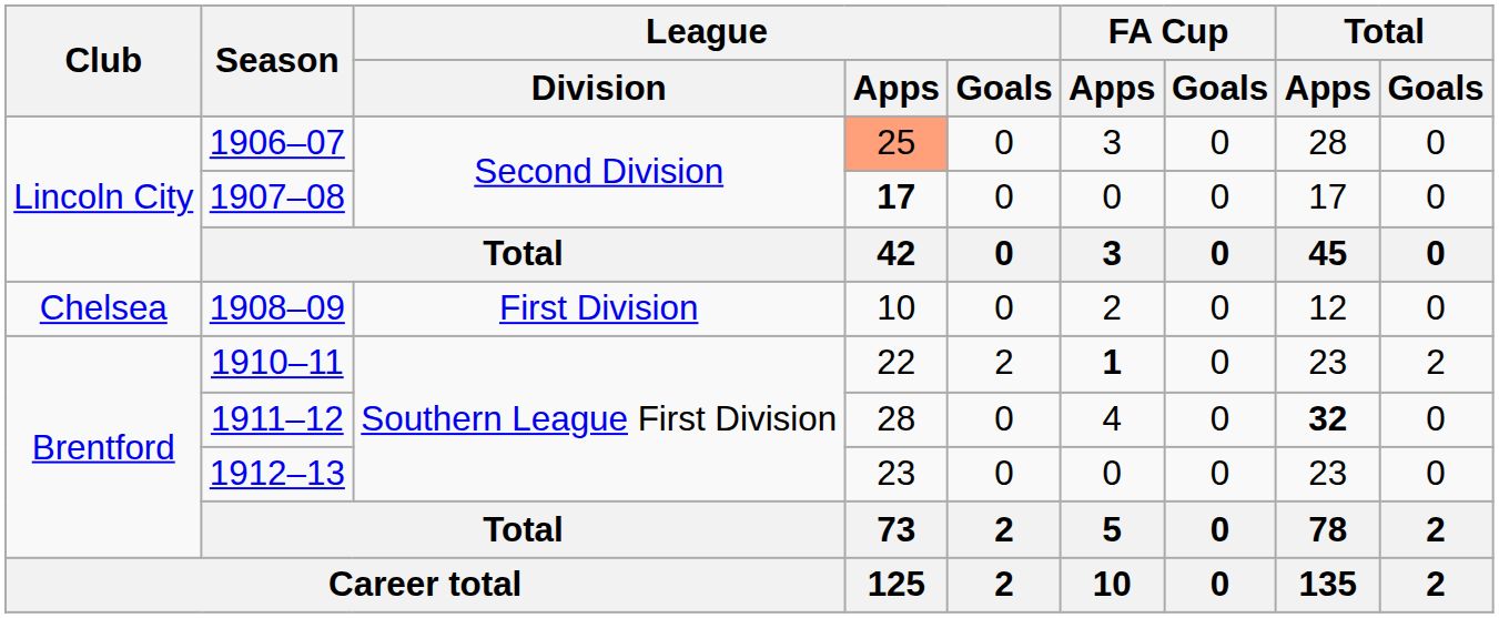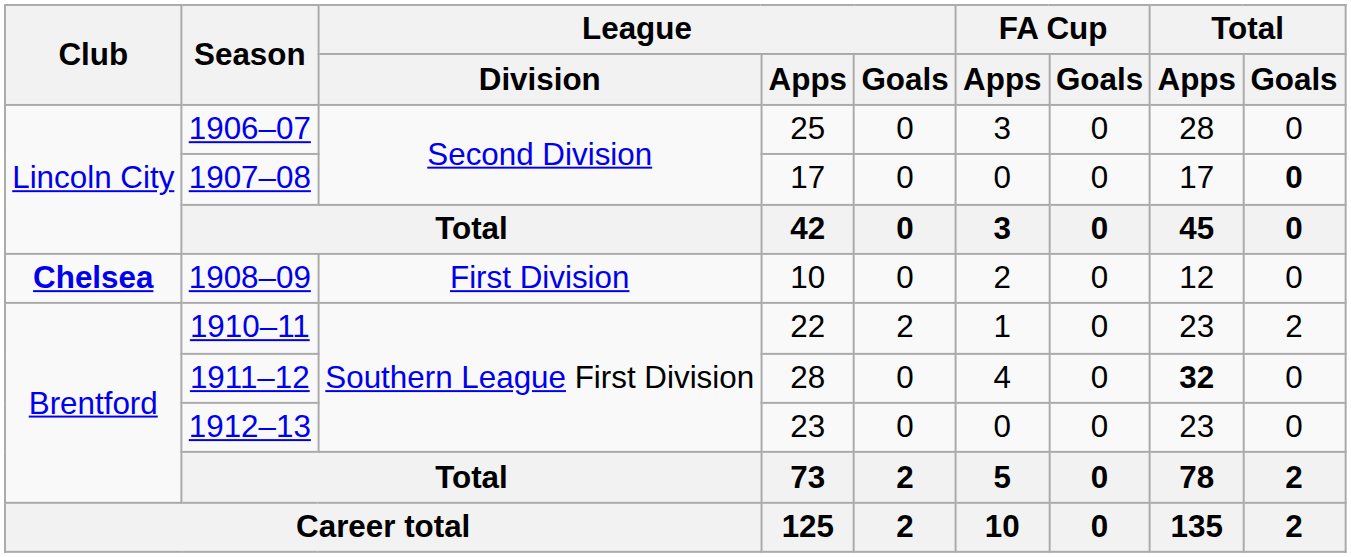1906–07 | League / Apps: lightsalmon background -> no background
1907–08 | League / Apps: bold -> normal
1907–08 | Total / Goals: normal -> bold
1908–09 | Club: normal -> bold
1910–11 | FA Cup / Apps: bold -> normal
